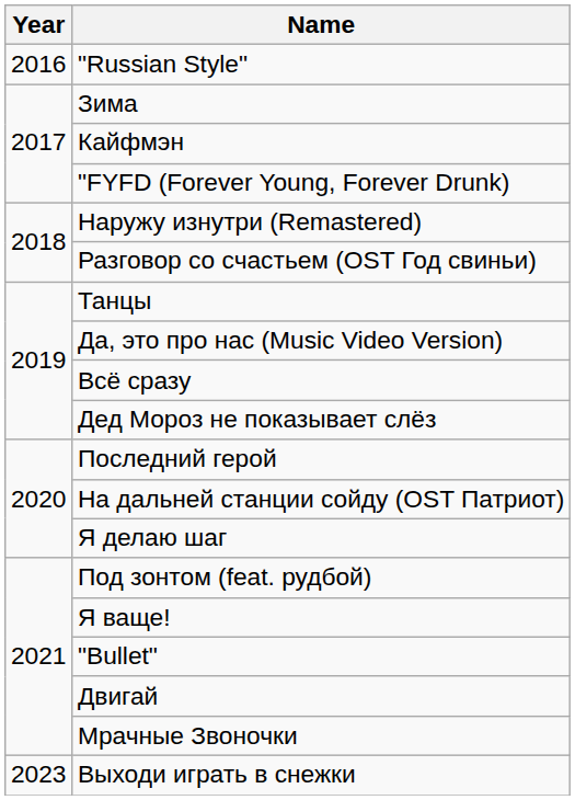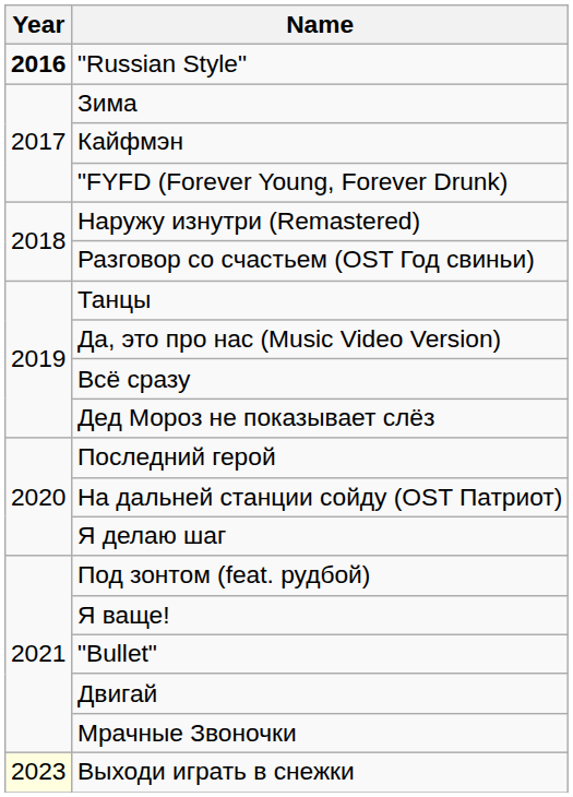"Russian Style" | Year: normal -> bold
Выходи играть в снежки | Year: no background -> lightyellow background
